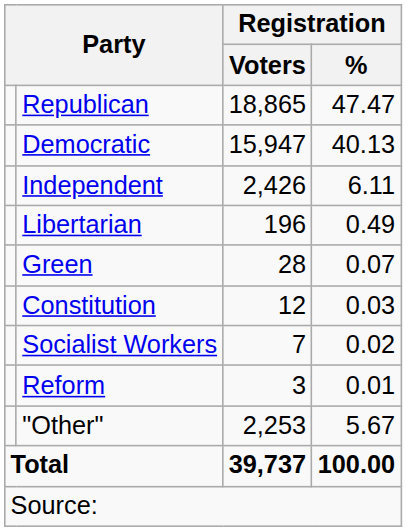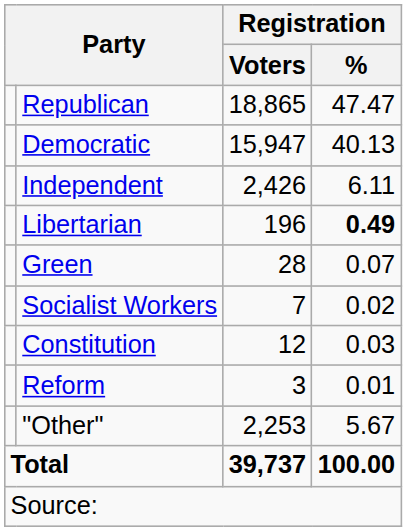Libertarian | Registration / %: normal -> bold
rows swapped: Constitution <-> Socialist Workers
